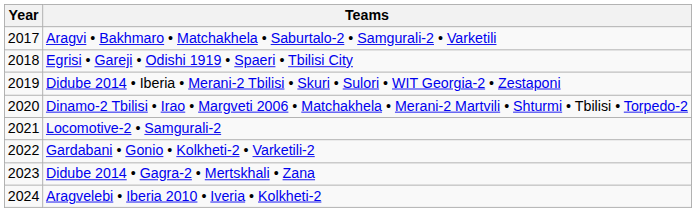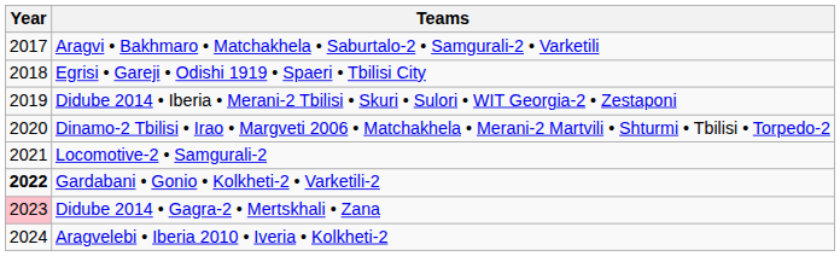Gardabani • Gonio • Kolkheti-2 • Varketili-2 | Year: normal -> bold
Didube 2014 • Gagra-2 • Mertskhali • Zana | Year: no background -> pink background
